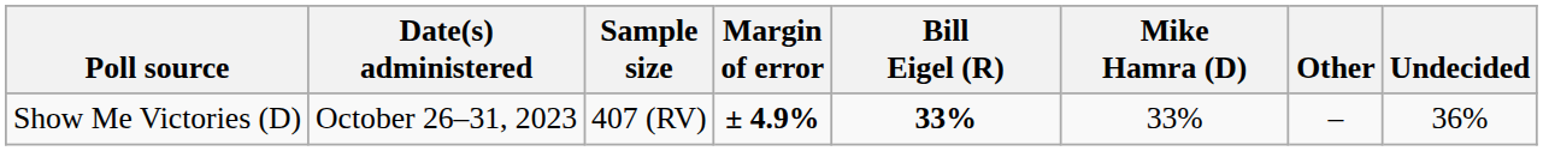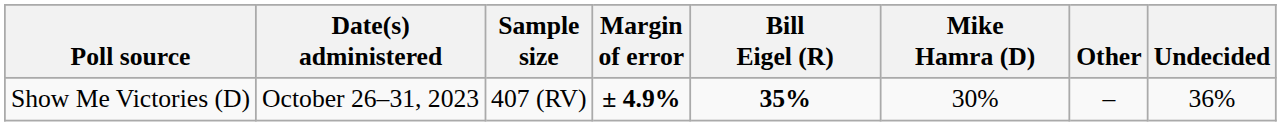Show Me Victories (D) | Bill Eigel (R): 33% -> 35%
Show Me Victories (D) | Mike Hamra (D): 33% -> 30%
